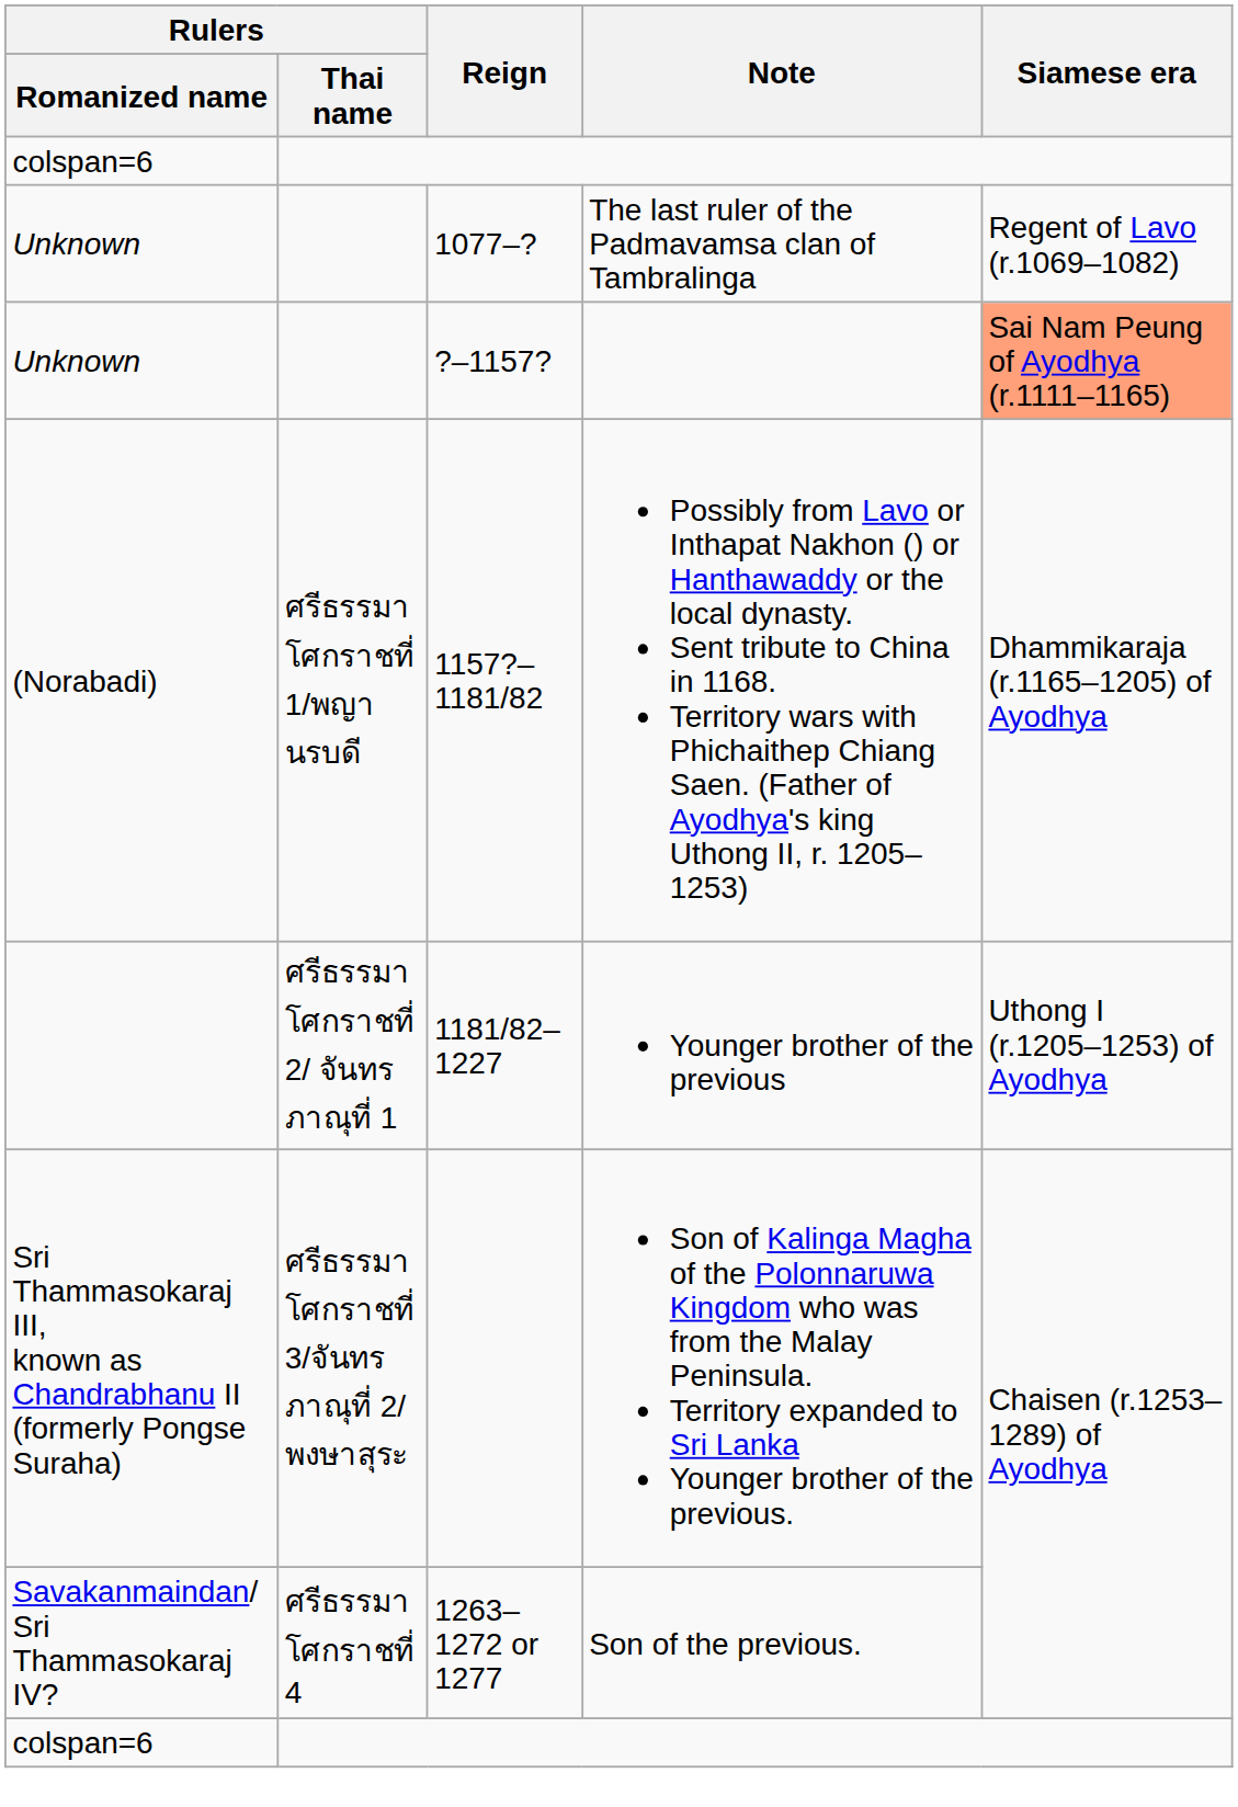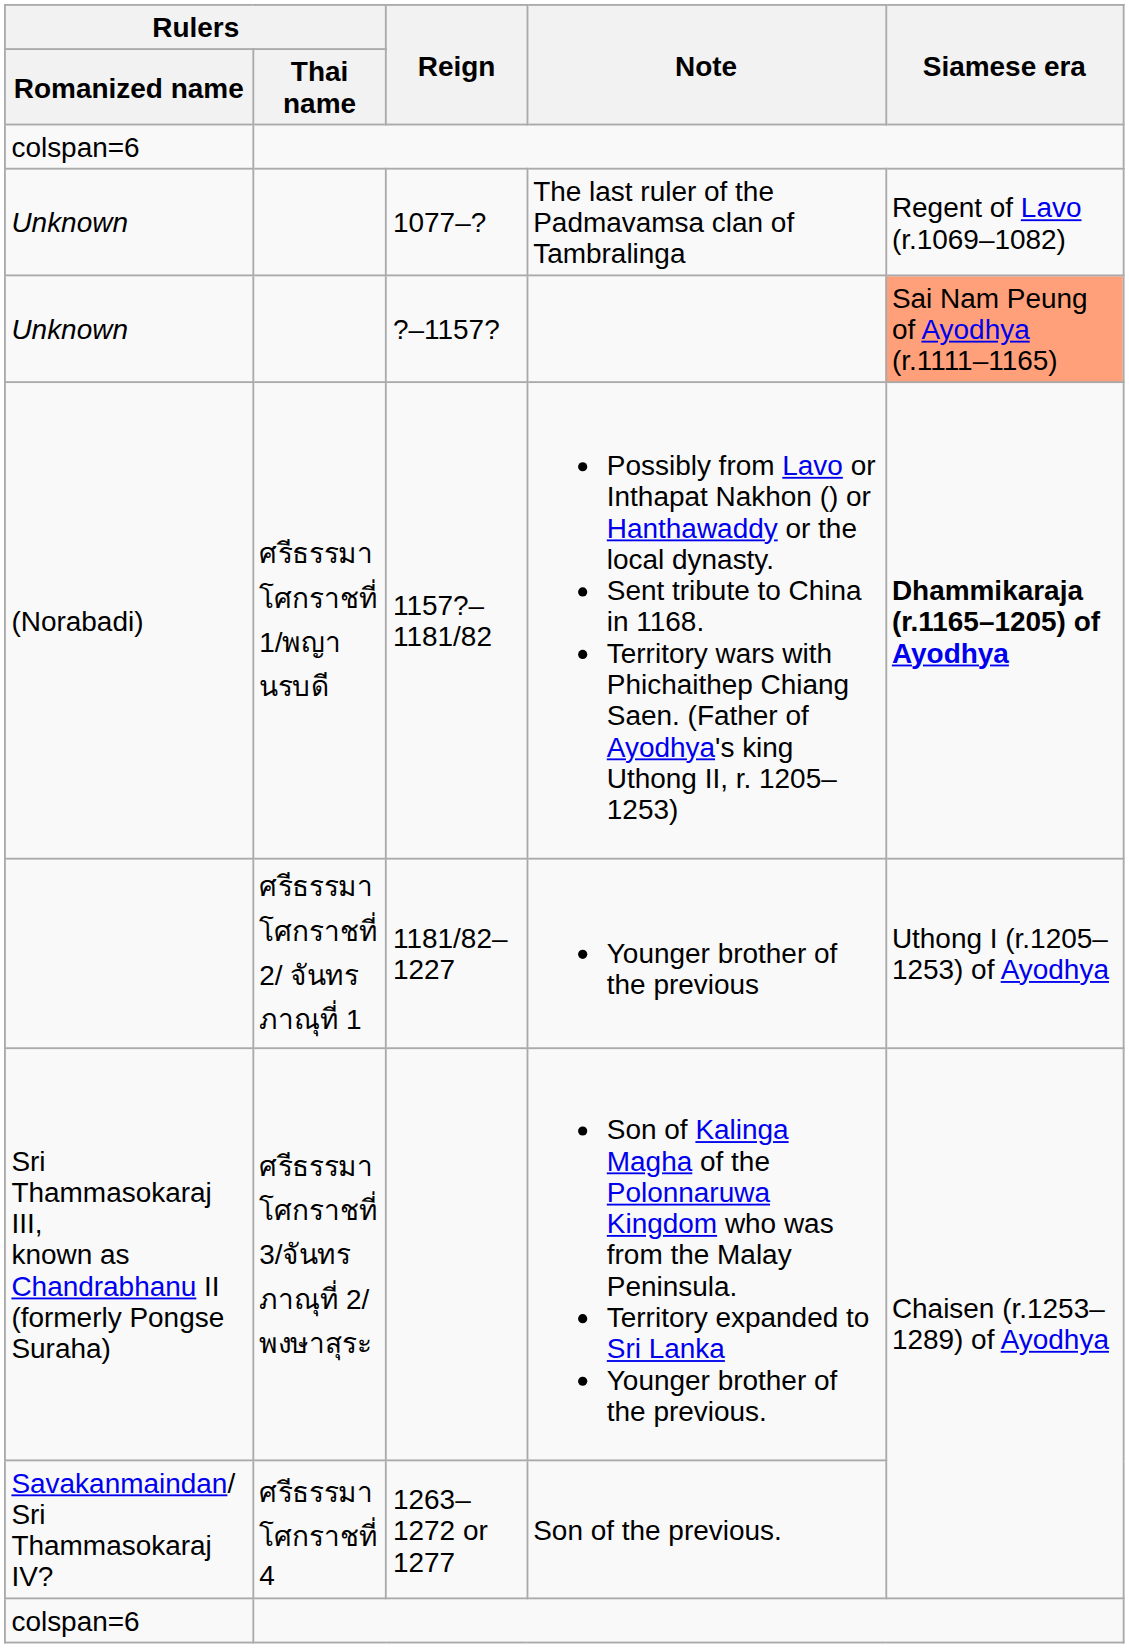(Norabadi) | Siamese era: normal -> bold
